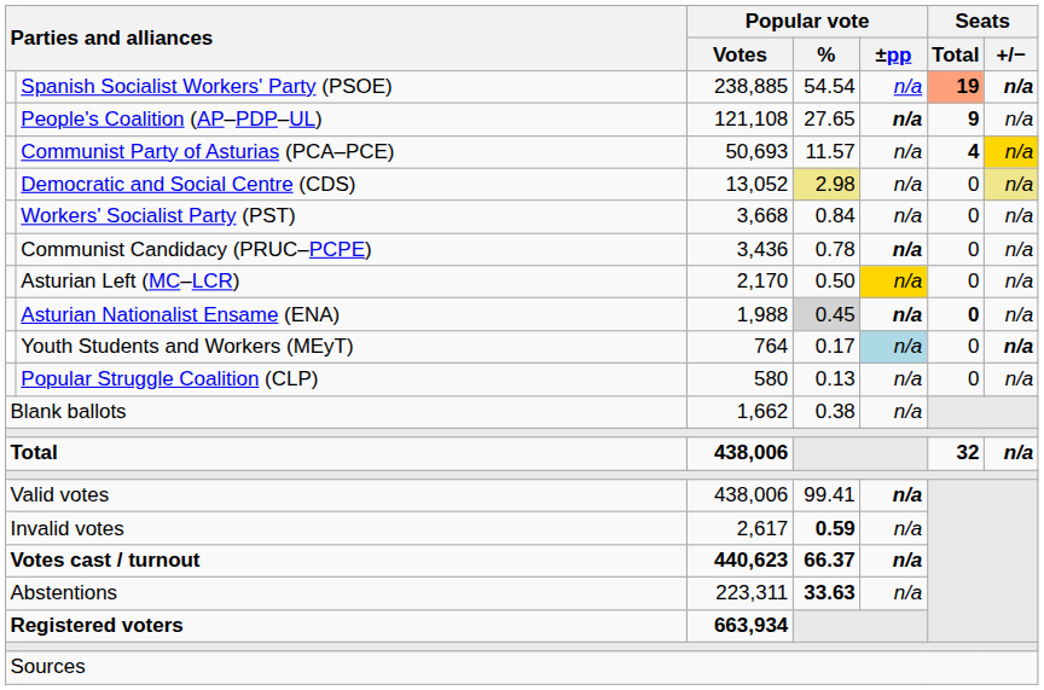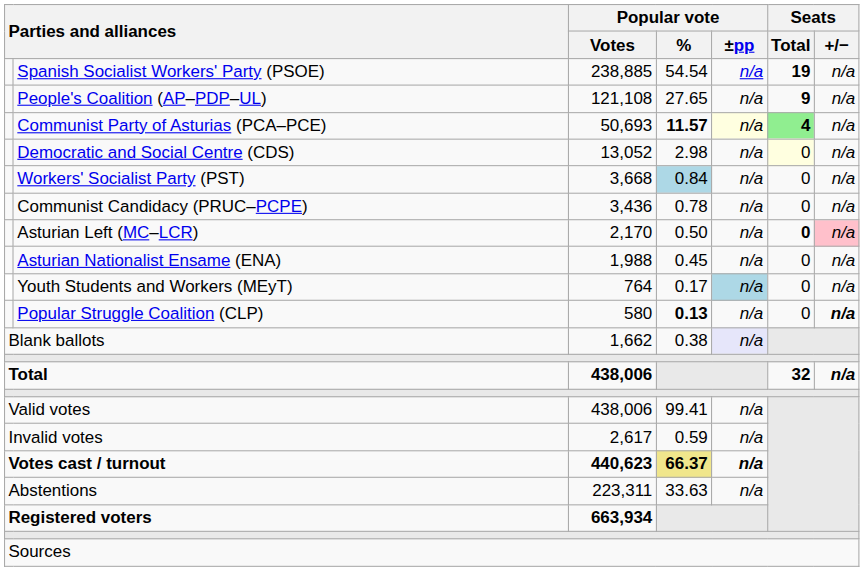Spanish Socialist Workers' Party (PSOE) | Seats / Total: lightsalmon background -> no background
Spanish Socialist Workers' Party (PSOE) | Seats / +/−: bold -> normal
People's Coalition (AP–PDP–UL) | Popular vote / ±pp: bold -> normal
Communist Party of Asturias (PCA–PCE) | Popular vote / %: normal -> bold
Communist Party of Asturias (PCA–PCE) | Popular vote / ±pp: no background -> lightyellow background
Communist Party of Asturias (PCA–PCE) | Seats / Total: no background -> lightgreen background
Communist Party of Asturias (PCA–PCE) | Seats / +/−: gold background -> no background
Democratic and Social Centre (CDS) | Popular vote / %: khaki background -> no background
Democratic and Social Centre (CDS) | Seats / Total: no background -> lightyellow background
Democratic and Social Centre (CDS) | Seats / +/−: khaki background -> no background
Workers' Socialist Party (PST) | Popular vote / %: no background -> lightblue background
Communist Candidacy (PRUC–PCPE) | Popular vote / ±pp: bold -> normal
Asturian Left (MC–LCR) | Popular vote / ±pp: gold background -> no background
Asturian Left (MC–LCR) | Seats / Total: normal -> bold
Asturian Left (MC–LCR) | Seats / +/−: no background -> pink background
Asturian Nationalist Ensame (ENA) | Popular vote / %: lightgrey background -> no background
Asturian Nationalist Ensame (ENA) | Popular vote / ±pp: bold -> normal
Asturian Nationalist Ensame (ENA) | Seats / Total: bold -> normal
Youth Students and Workers (MEyT) | Seats / +/−: bold -> normal
Popular Struggle Coalition (CLP) | Popular vote / %: normal -> bold
Popular Struggle Coalition (CLP) | Seats / +/−: normal -> bold
Blank ballots | Popular vote / ±pp: no background -> lavender background
Valid votes | Popular vote / ±pp: bold -> normal
Invalid votes | Popular vote / %: bold -> normal
Votes cast / turnout | Popular vote / %: no background -> khaki background
Abstentions | Popular vote / %: bold -> normal
